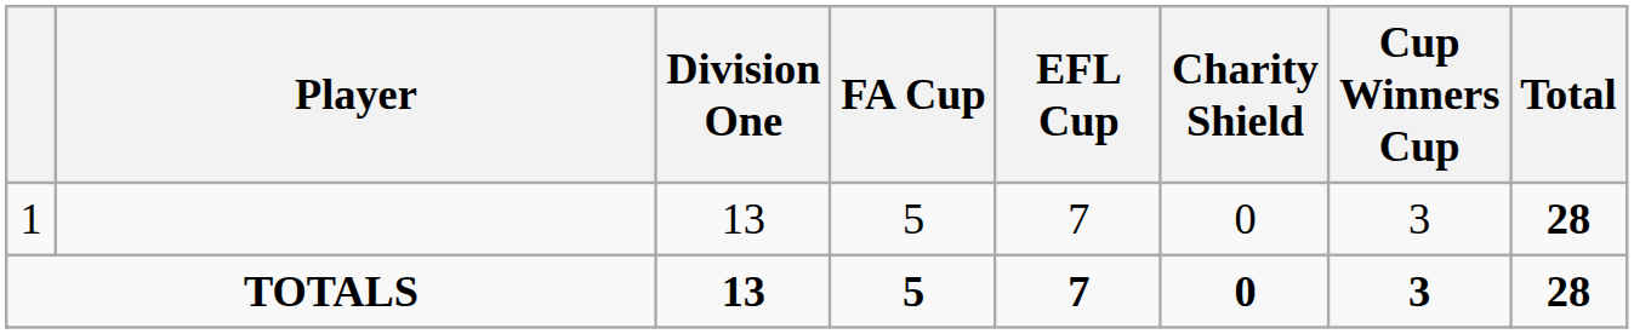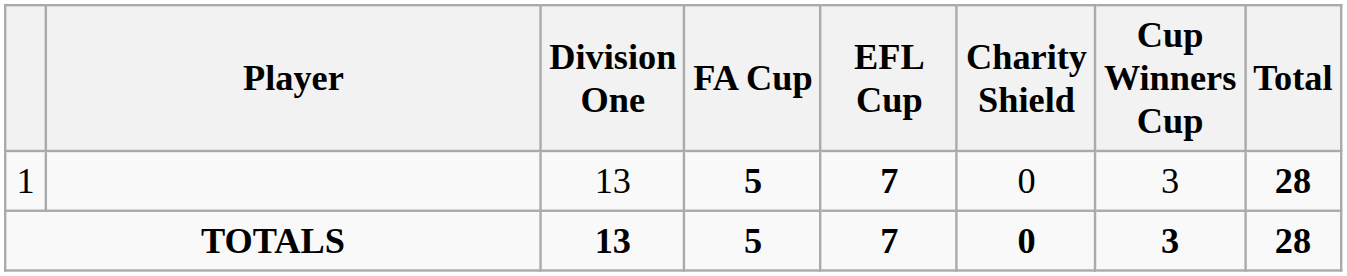1 | FA Cup: normal -> bold
1 | EFL Cup: normal -> bold
